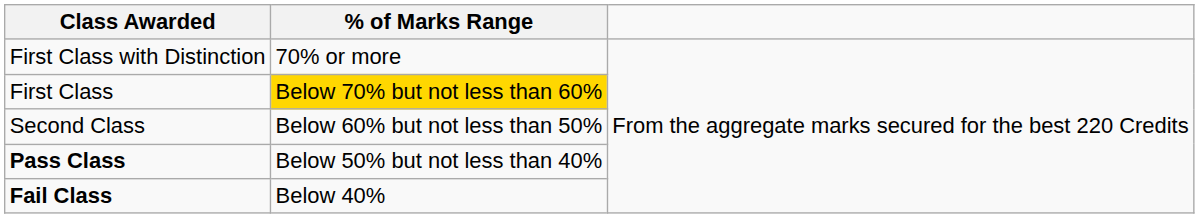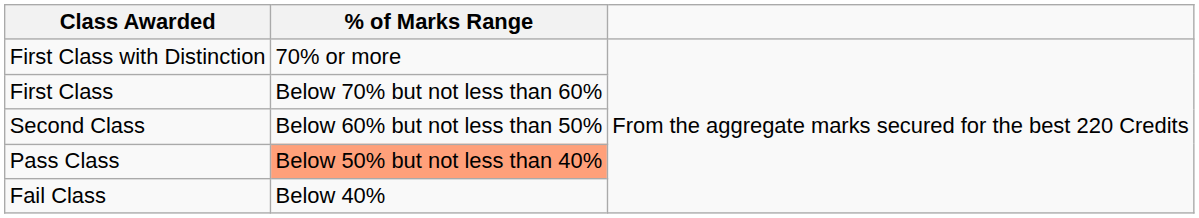row 3 | % of Marks Range: gold background -> no background
row 5 | Class Awarded: bold -> normal
row 5 | % of Marks Range: no background -> lightsalmon background
row 6 | Class Awarded: bold -> normal
